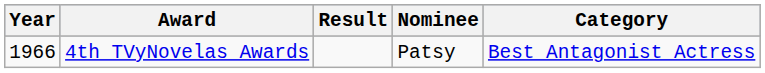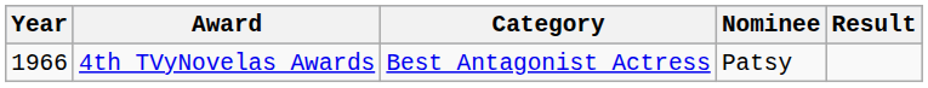columns swapped: Category <-> Result
